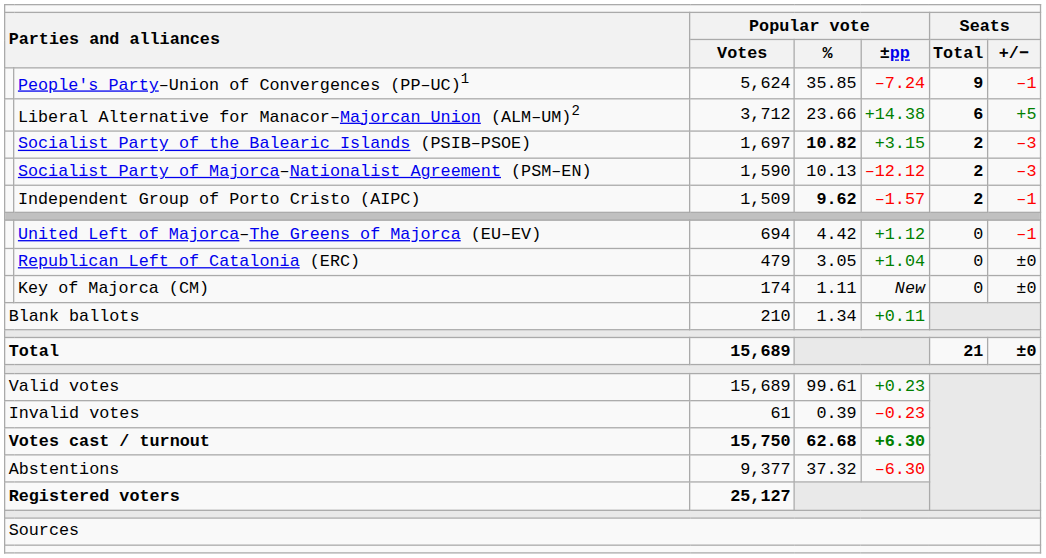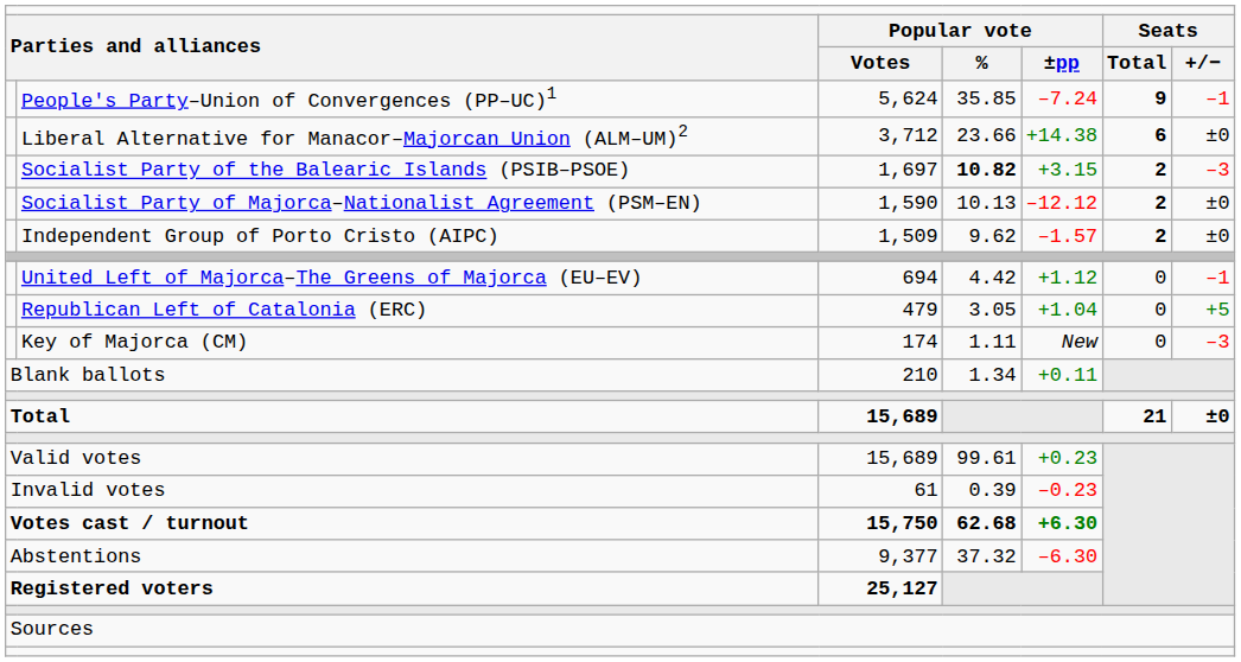Liberal Alternative for Manacor–Majorcan Union (ALM–UM)2 | column 7: +5 -> ±0
Socialist Party of Majorca–Nationalist Agreement (PSM–EN) | column 7: –3 -> ±0
Independent Group of Porto Cristo (AIPC) | column 4: bold -> normal
Independent Group of Porto Cristo (AIPC) | column 7: –1 -> ±0
Republican Left of Catalonia (ERC) | column 7: ±0 -> +5
Key of Majorca (CM) | column 7: ±0 -> –3
